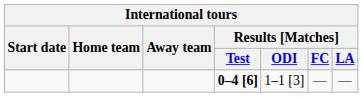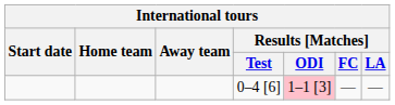row 4 | Results [Matches] / Test: bold -> normal
row 4 | Results [Matches] / ODI: no background -> pink background
